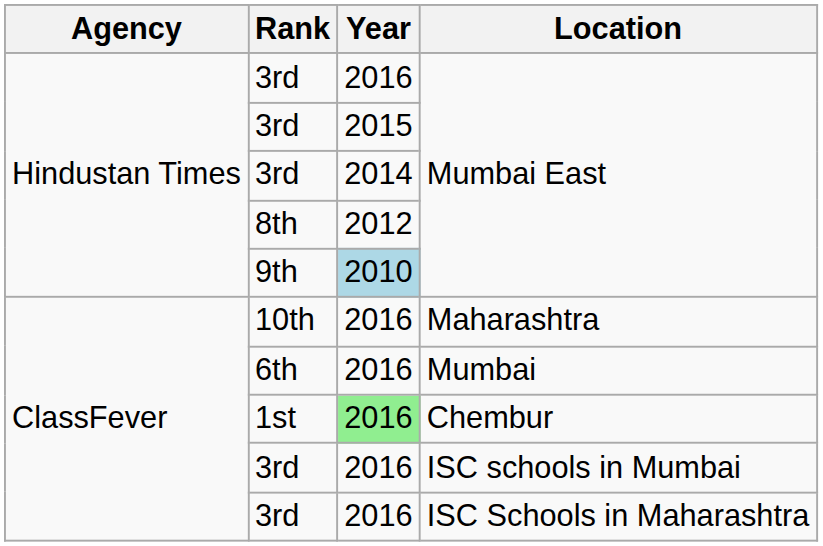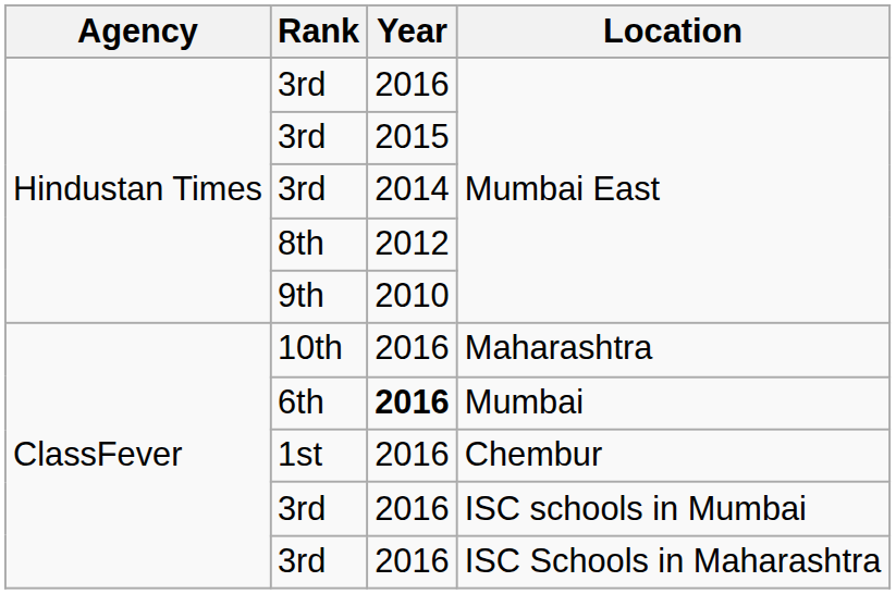9th | Year: lightblue background -> no background
6th | Year: normal -> bold
1st | Year: lightgreen background -> no background
